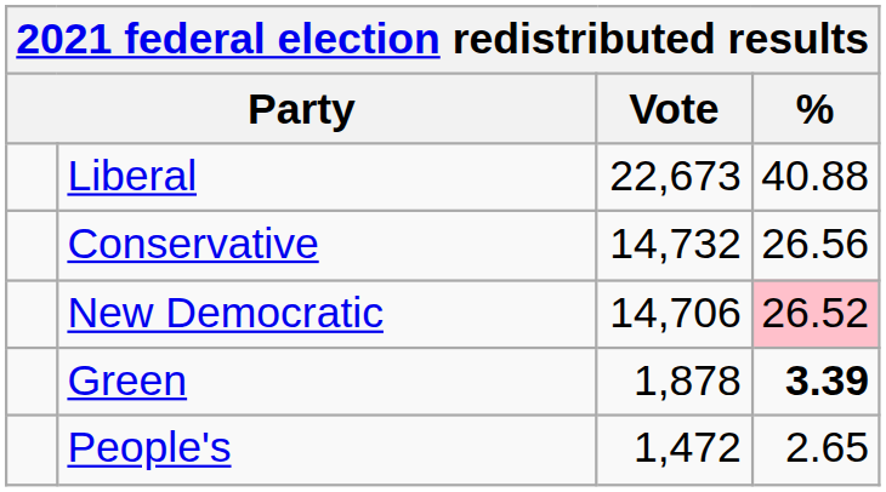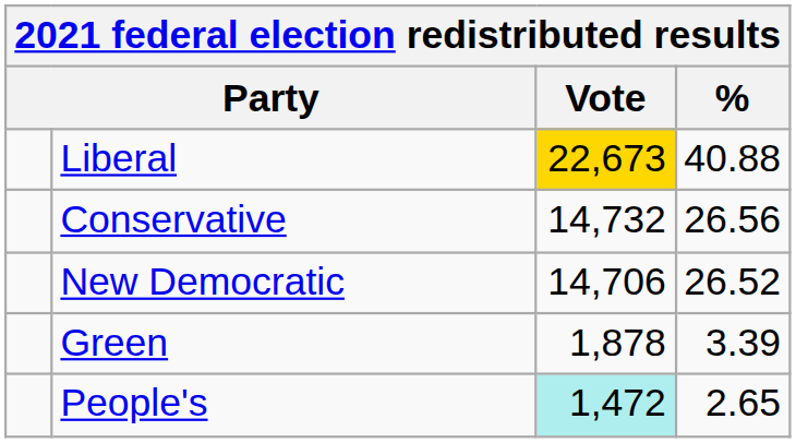Liberal | Vote: no background -> gold background
New Democratic | %: pink background -> no background
Green | %: bold -> normal
People's | Vote: no background -> paleturquoise background
